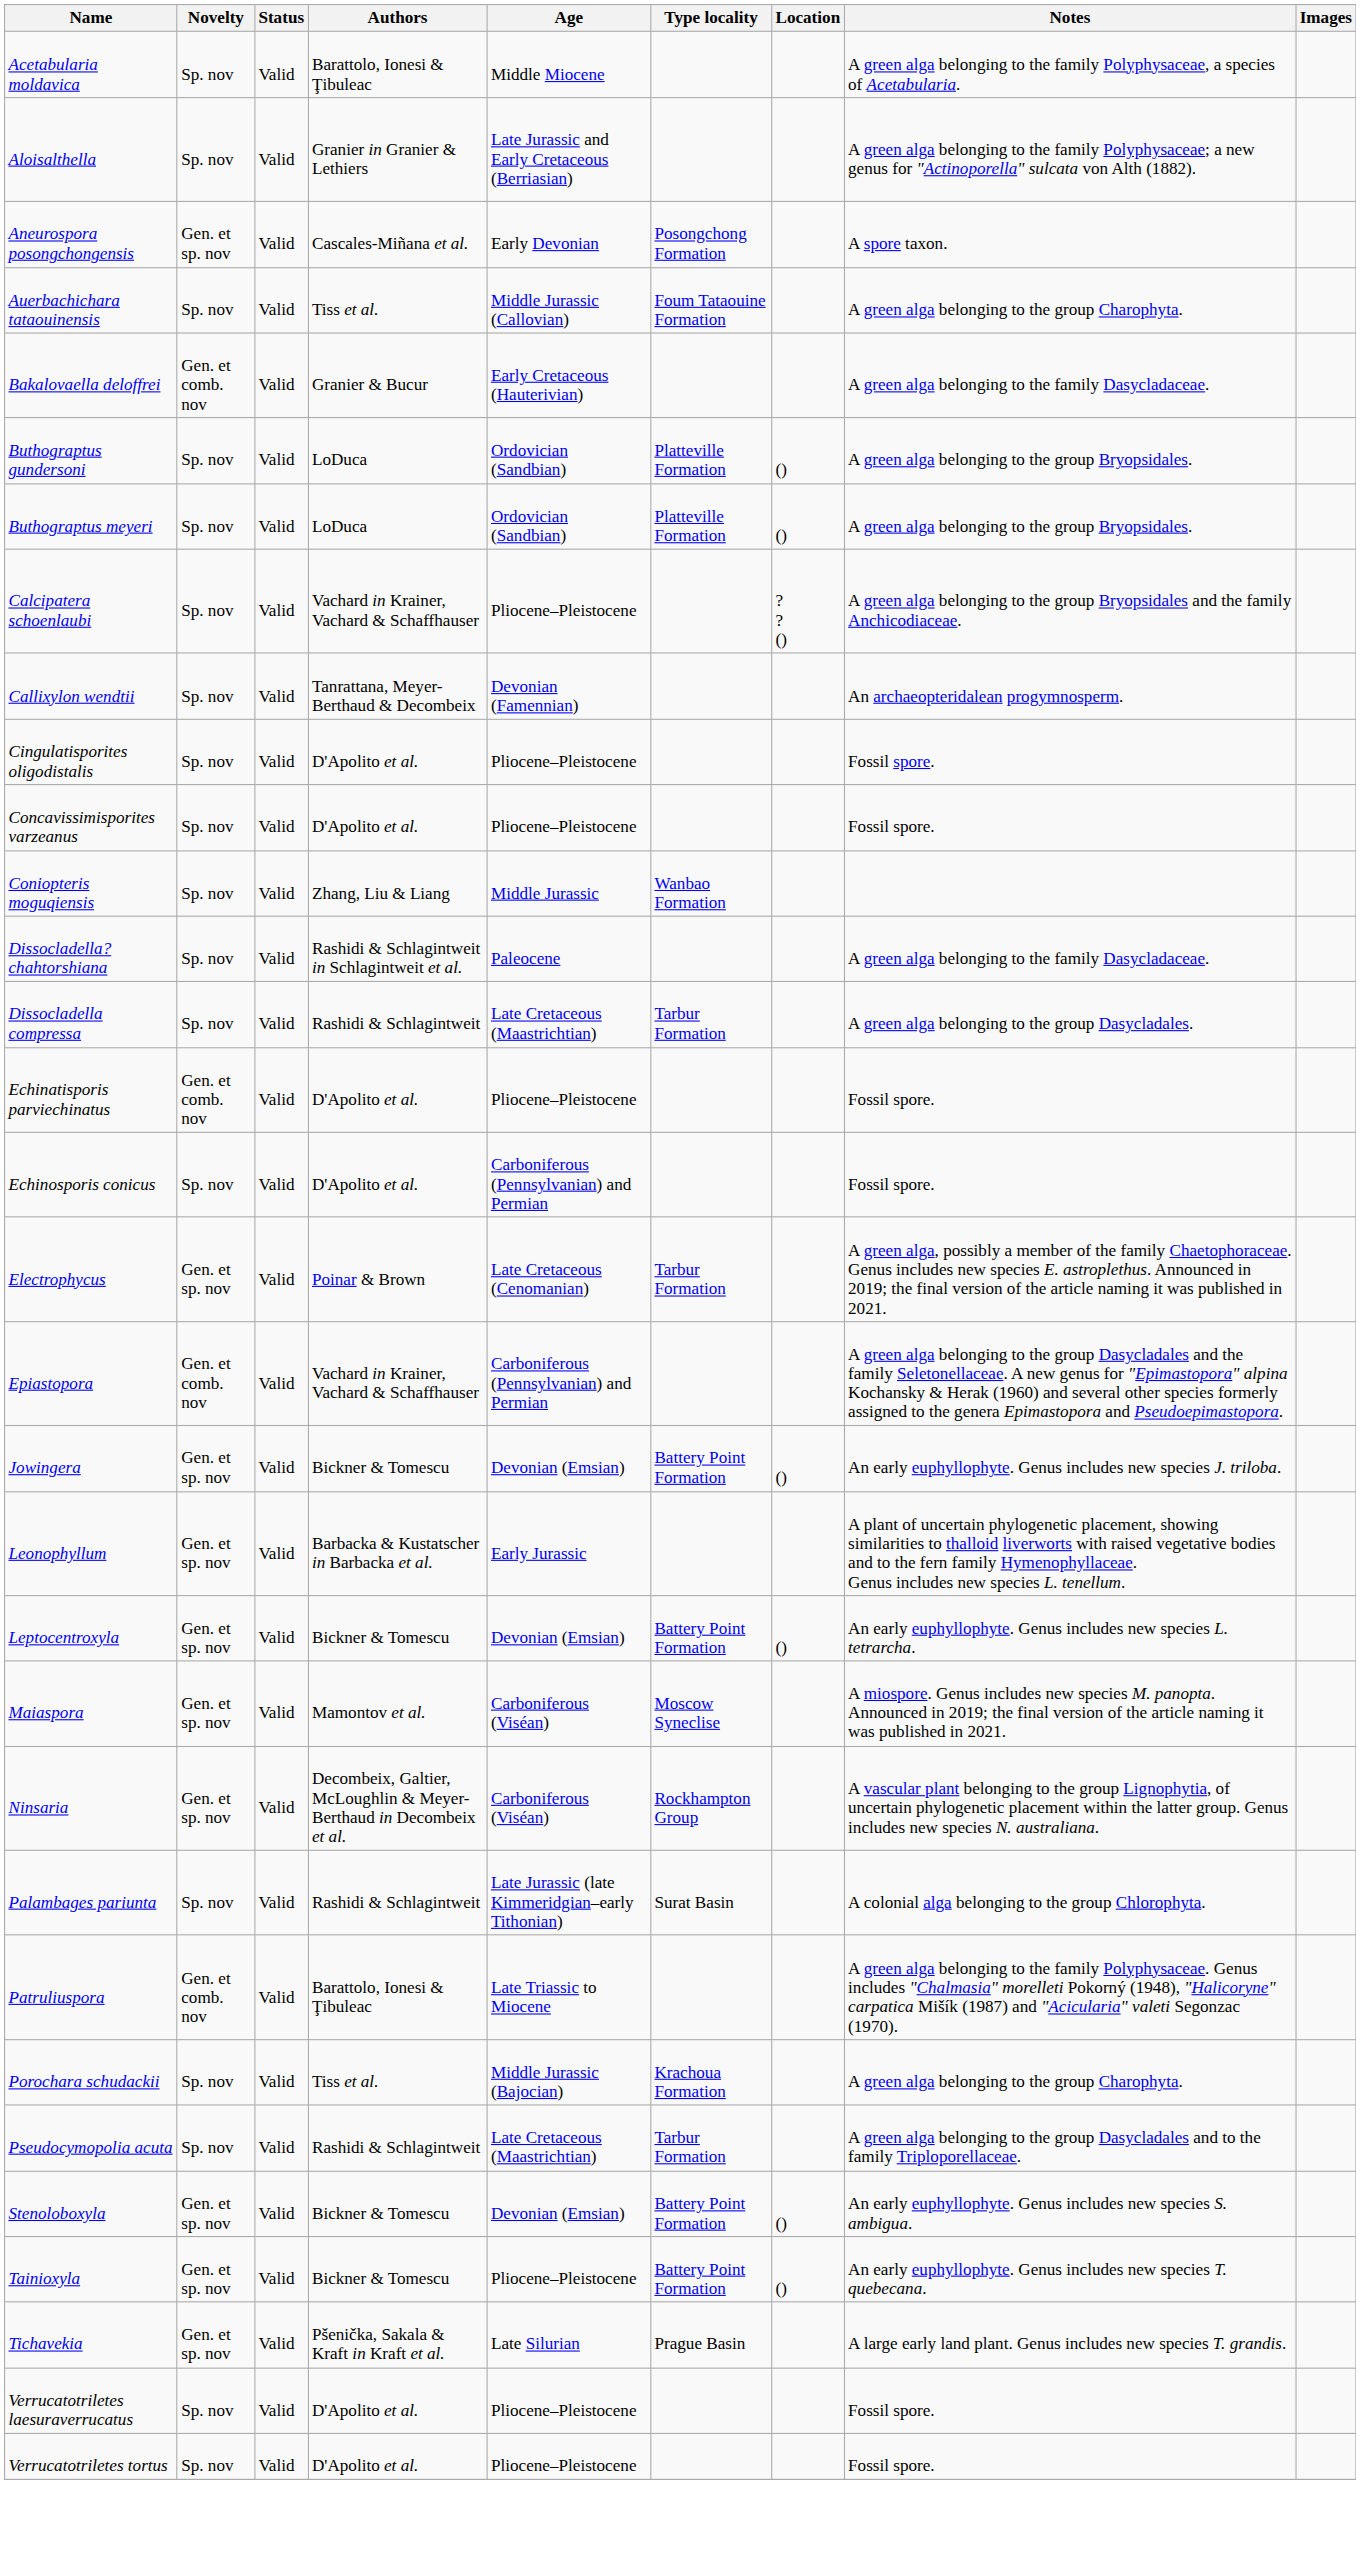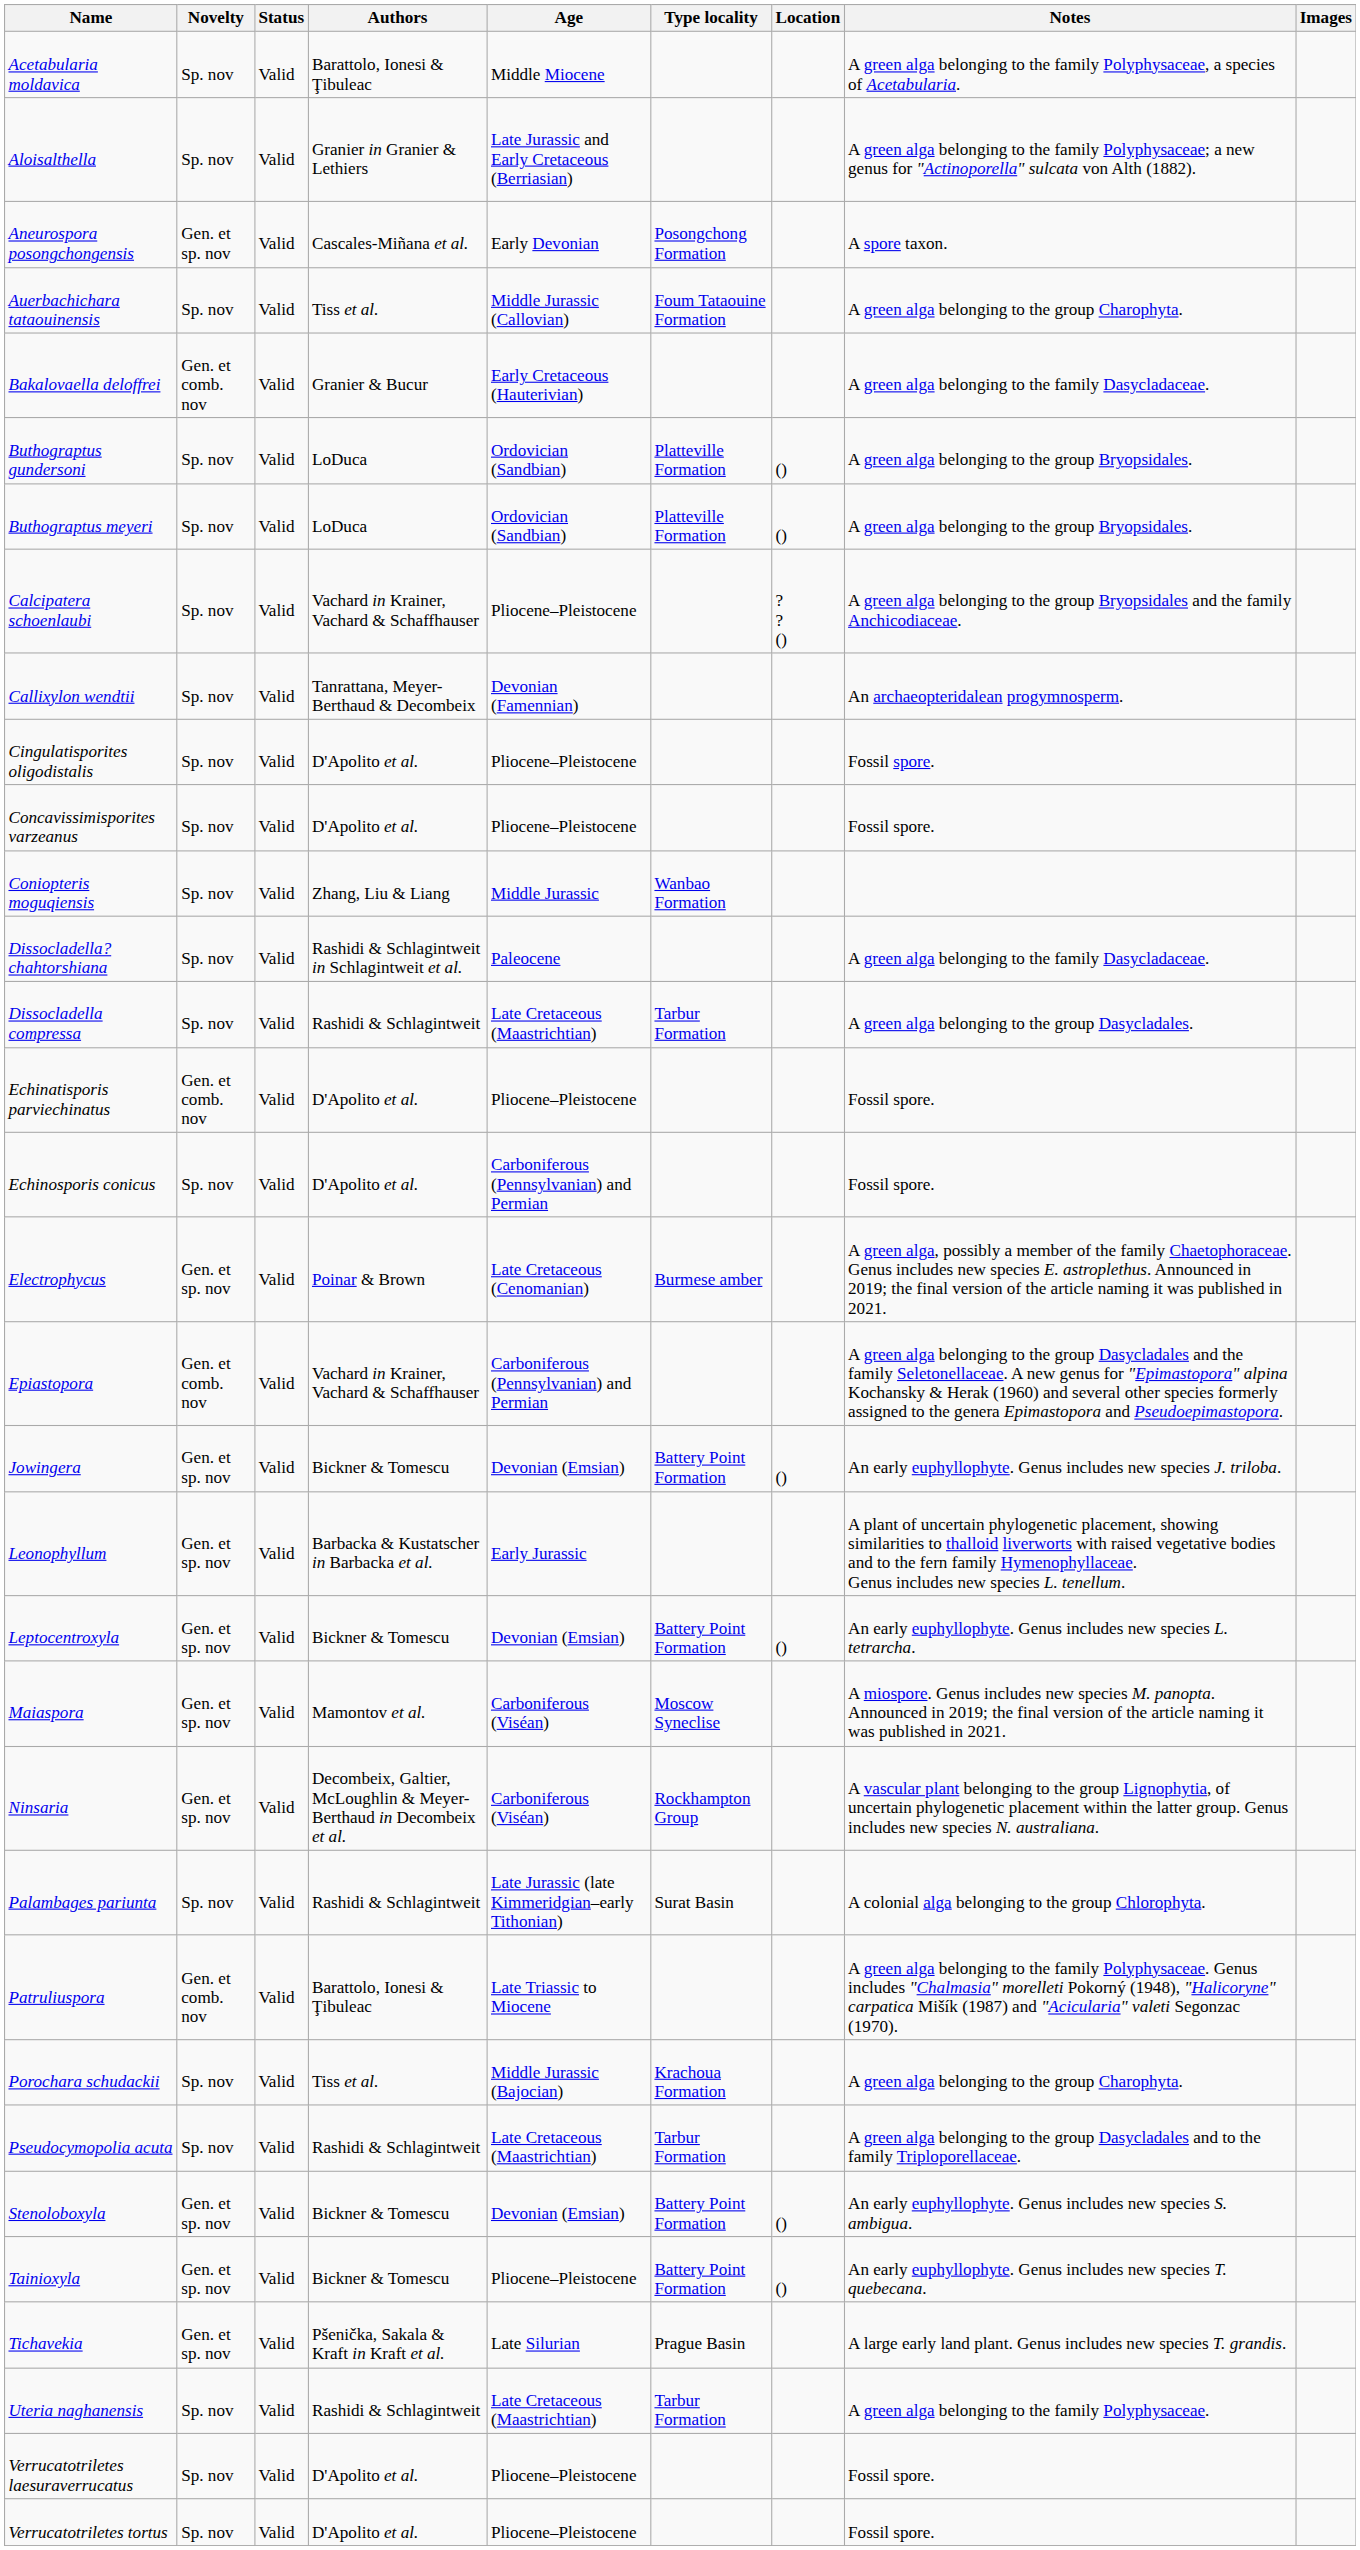Electrophycus | Type locality: Tarbur Formation -> Burmese amber
+ row: Uteria naghanensis | Sp. nov | Valid | Rashidi & Schlagintweit | Late Cretaceous (Maastrichtian) | Tarbur Formation | A green alga belonging to the family Polyphysaceae.
